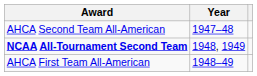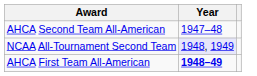row 3 | Award: bold -> normal
row 3 | Year: no background -> lavender background
row 4 | Year: normal -> bold
